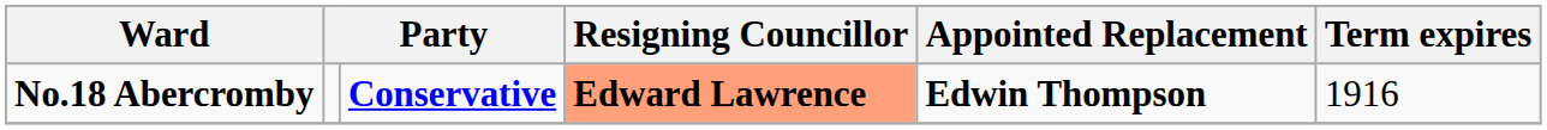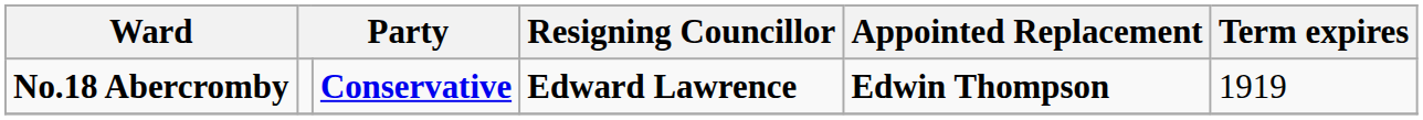No.18 Abercromby | Resigning Councillor: lightsalmon background -> no background
No.18 Abercromby | Term expires: 1916 -> 1919
